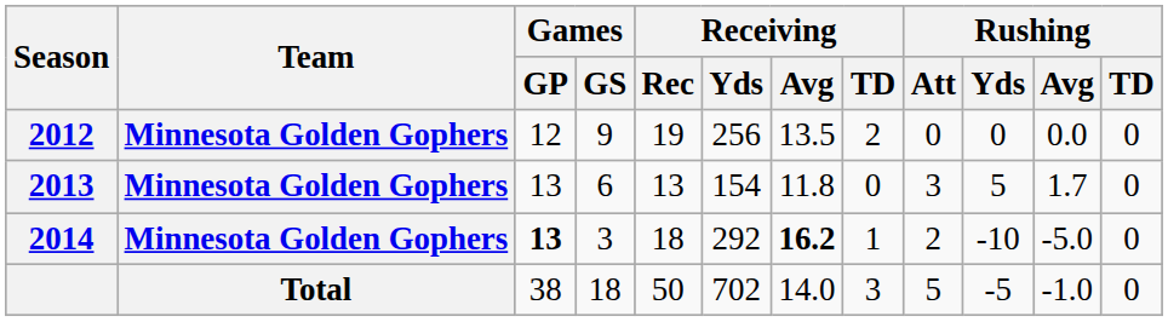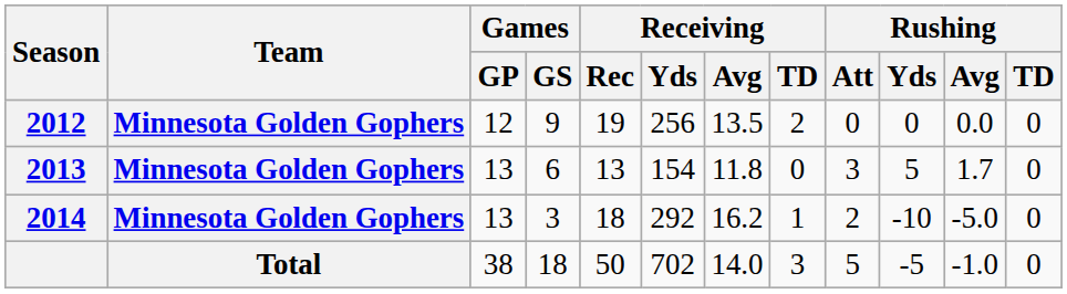2014 | Games / GP: bold -> normal
2014 | Receiving / Avg: bold -> normal
